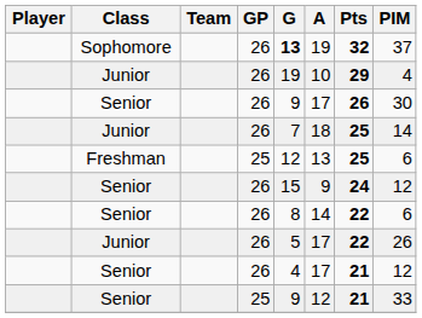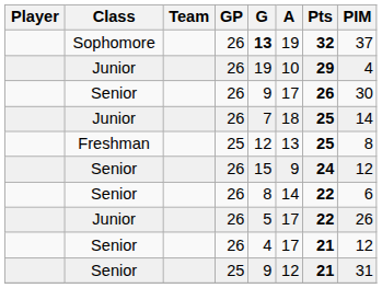Freshman | PIM: 6 -> 8
Senior / 25 | PIM: 33 -> 31
